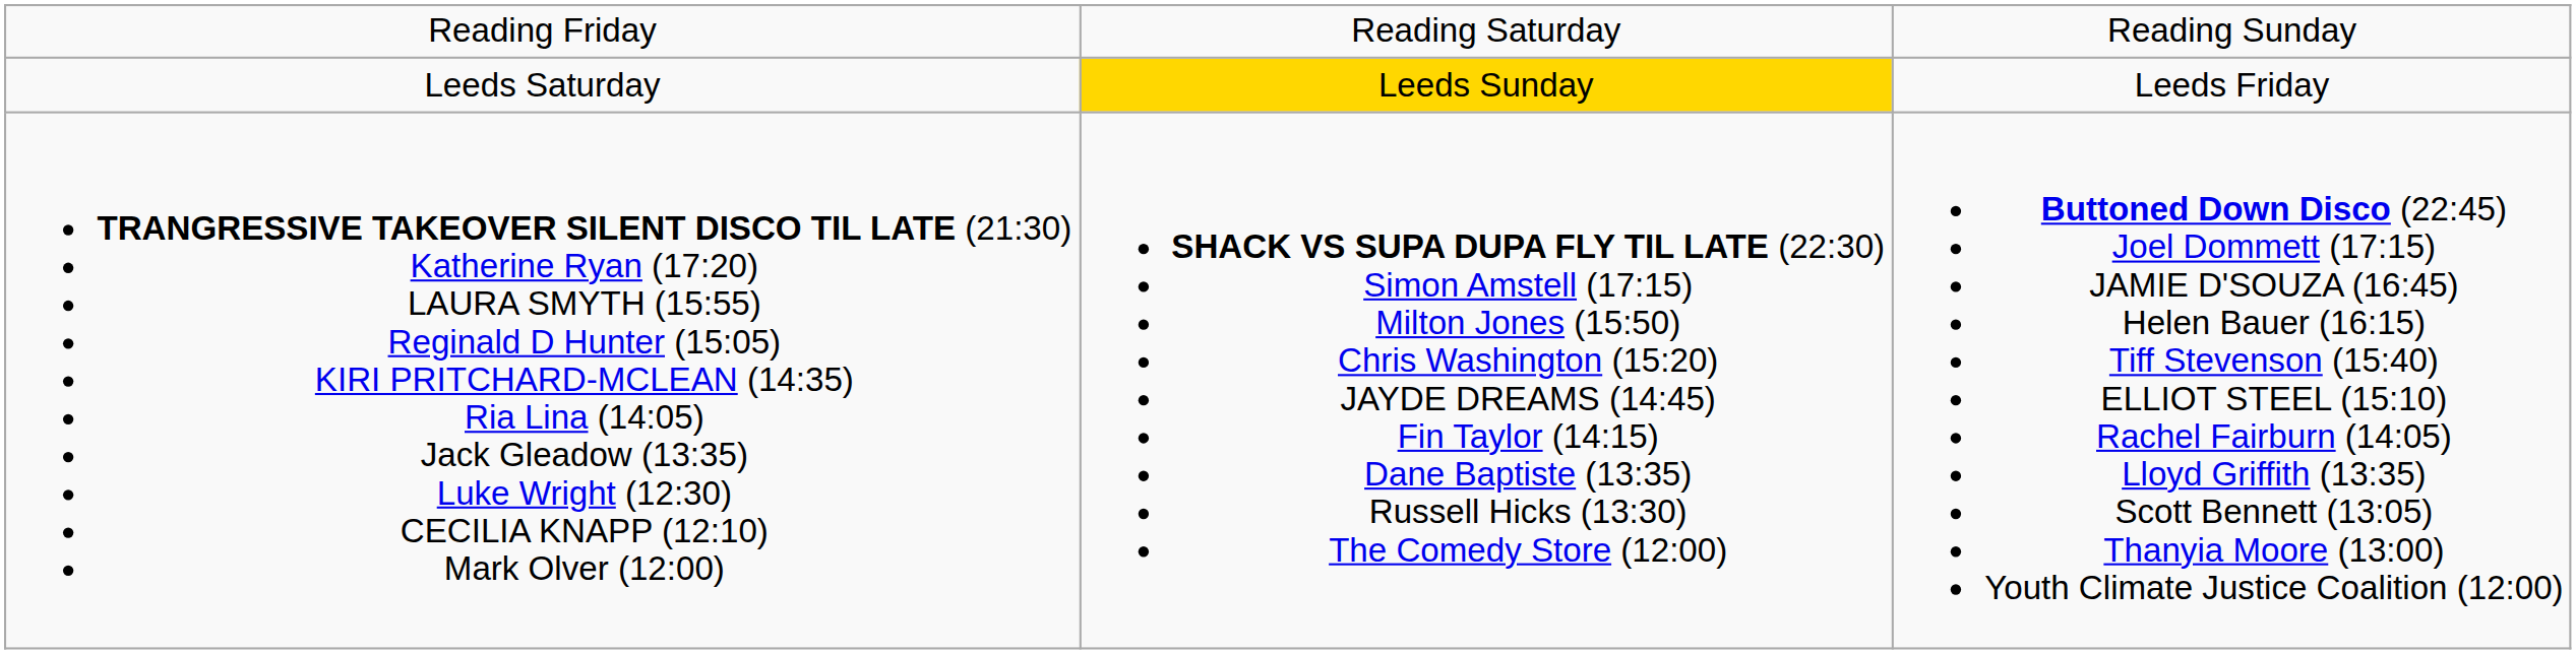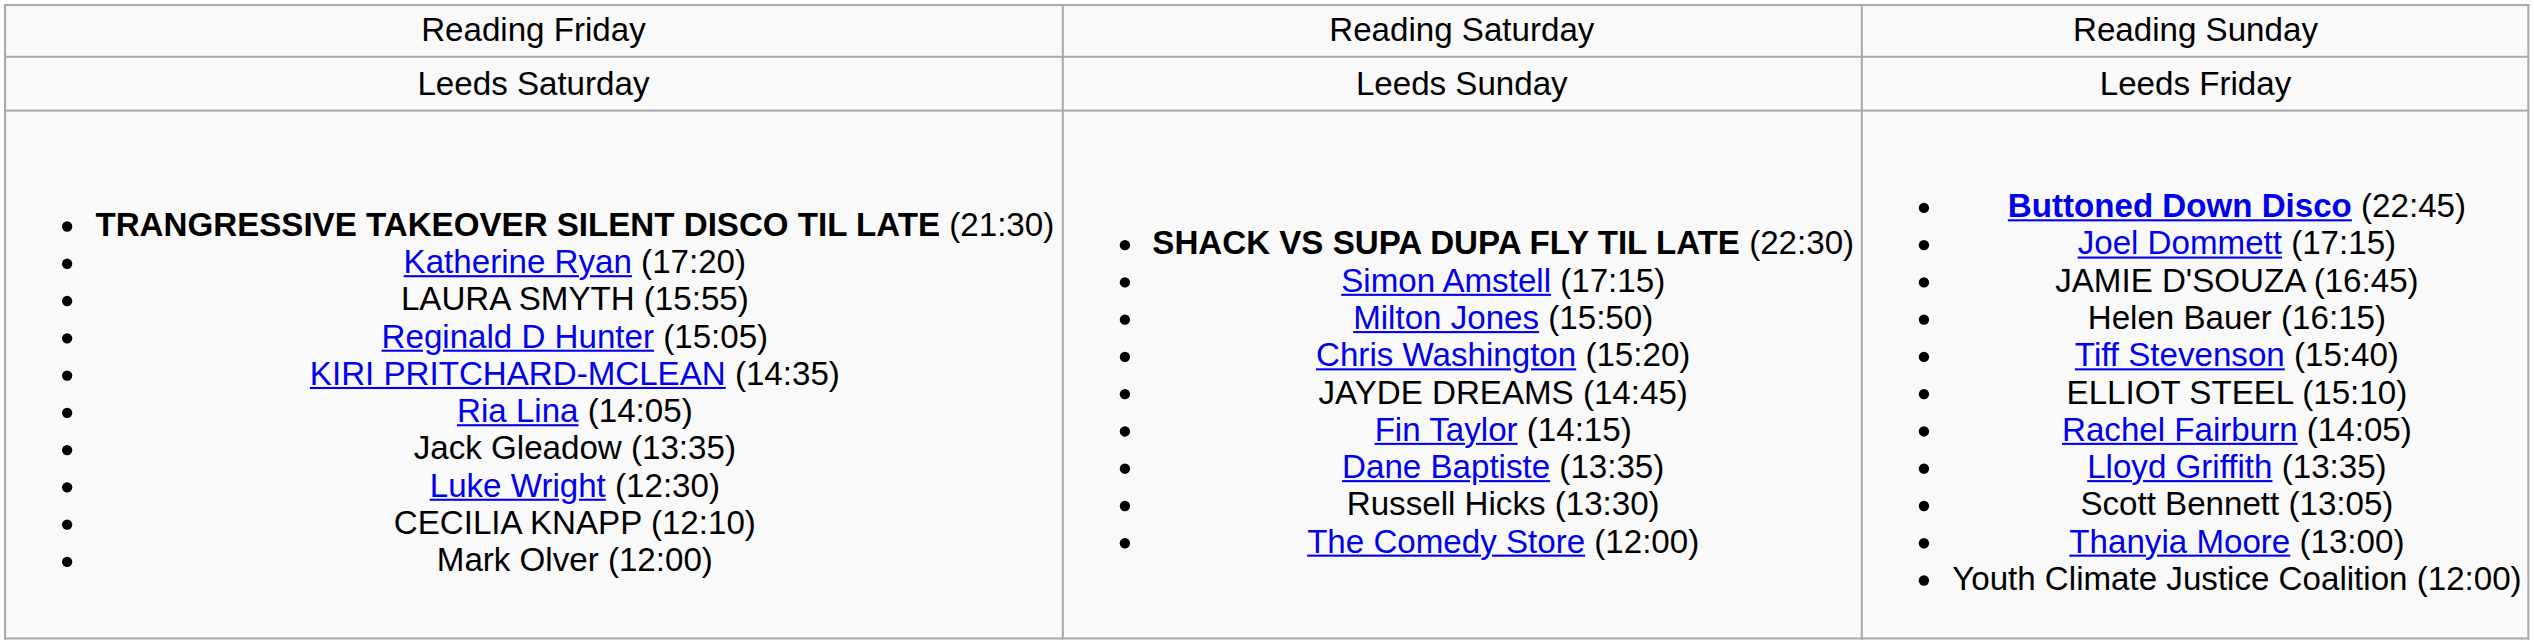Leeds Saturday | column 2: gold background -> no background
